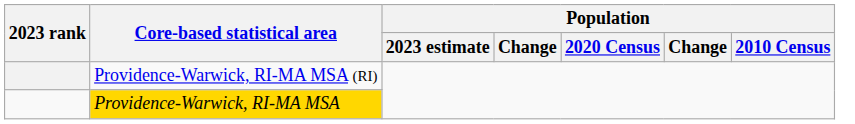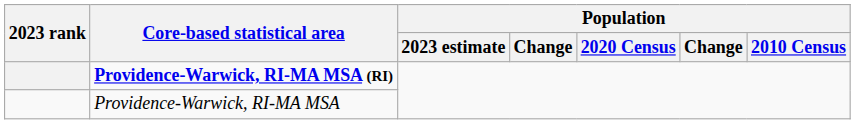Providence-Warwick, RI-MA MSA (RI) | Core-based statistical area: normal -> bold
Providence-Warwick, RI-MA MSA | Core-based statistical area: gold background -> no background
